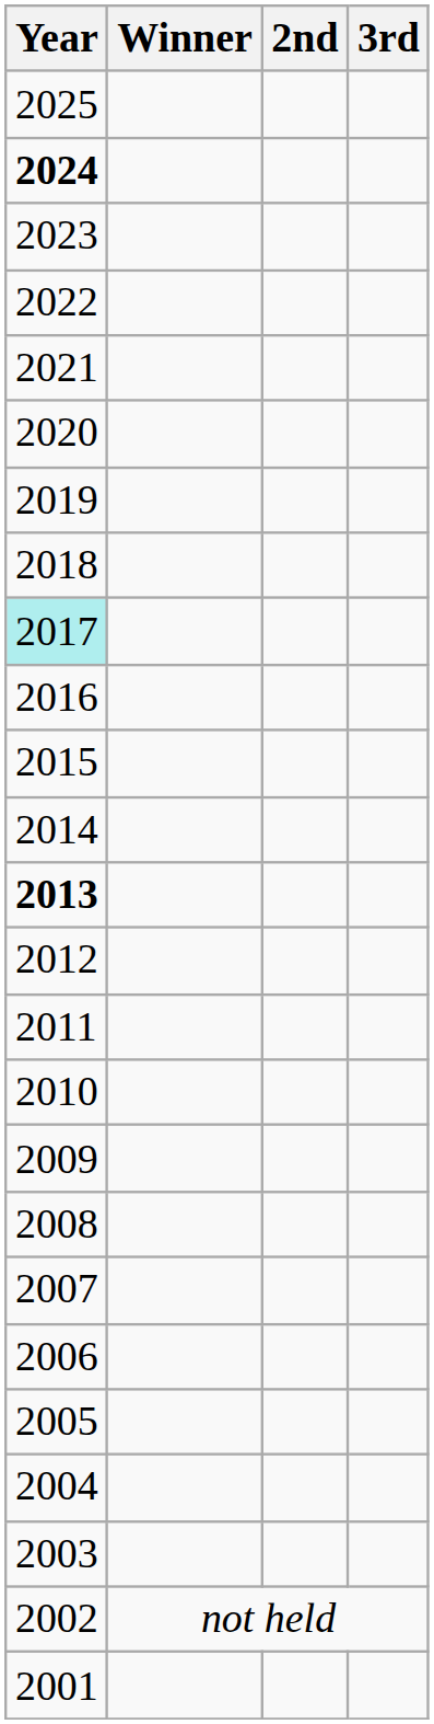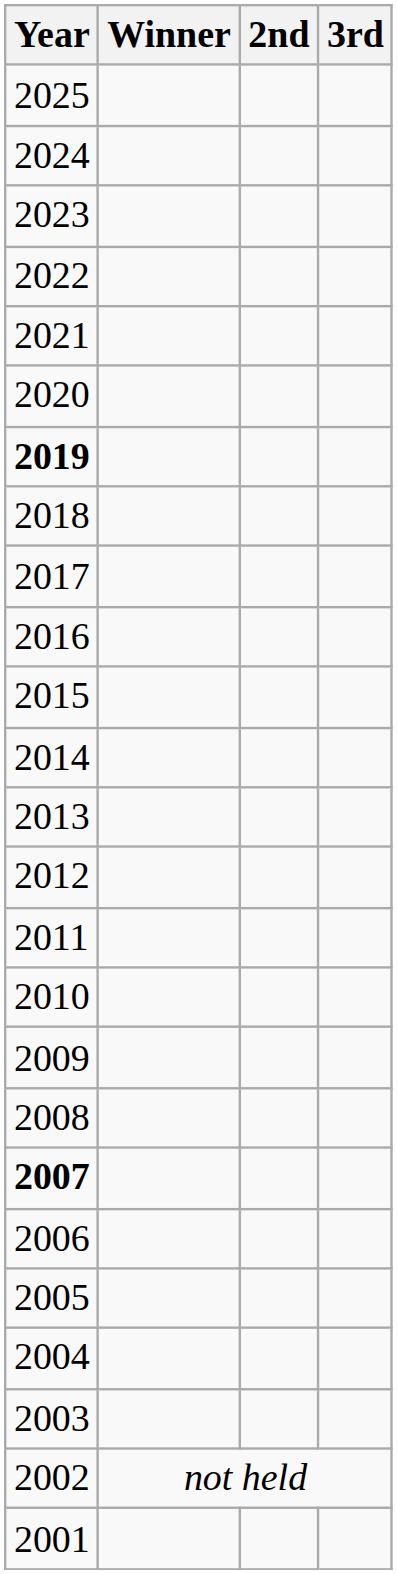2024 | Year: bold -> normal
2019 | Year: normal -> bold
2017 | Year: paleturquoise background -> no background
2013 | Year: bold -> normal
2007 | Year: normal -> bold
